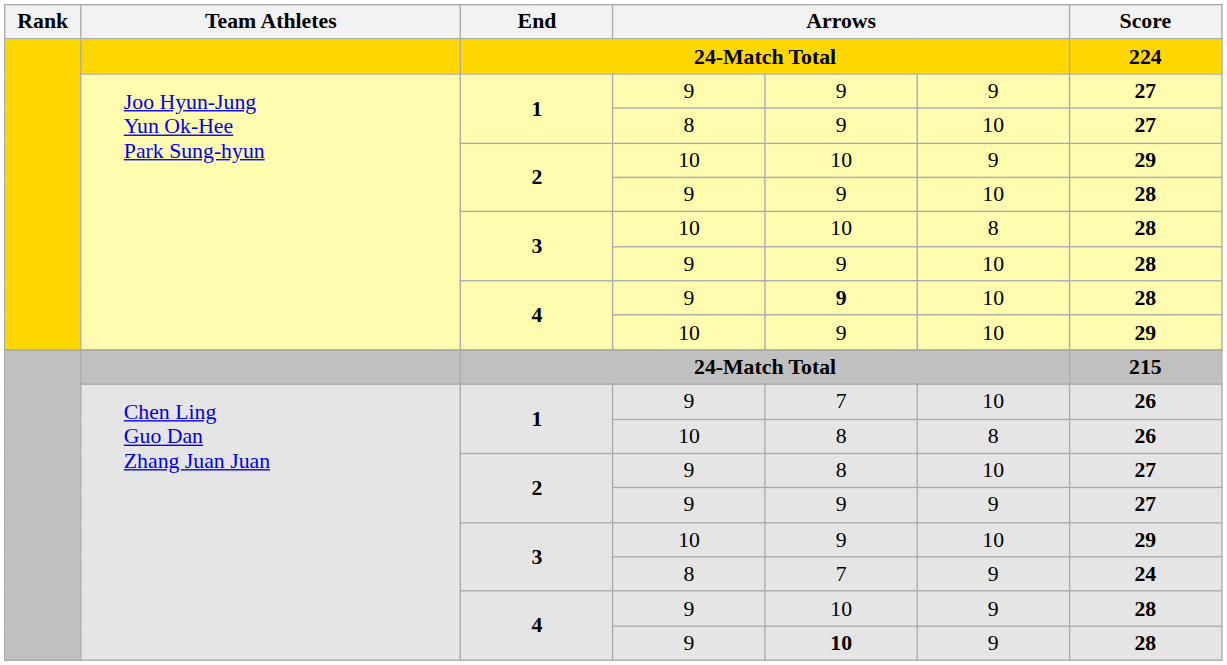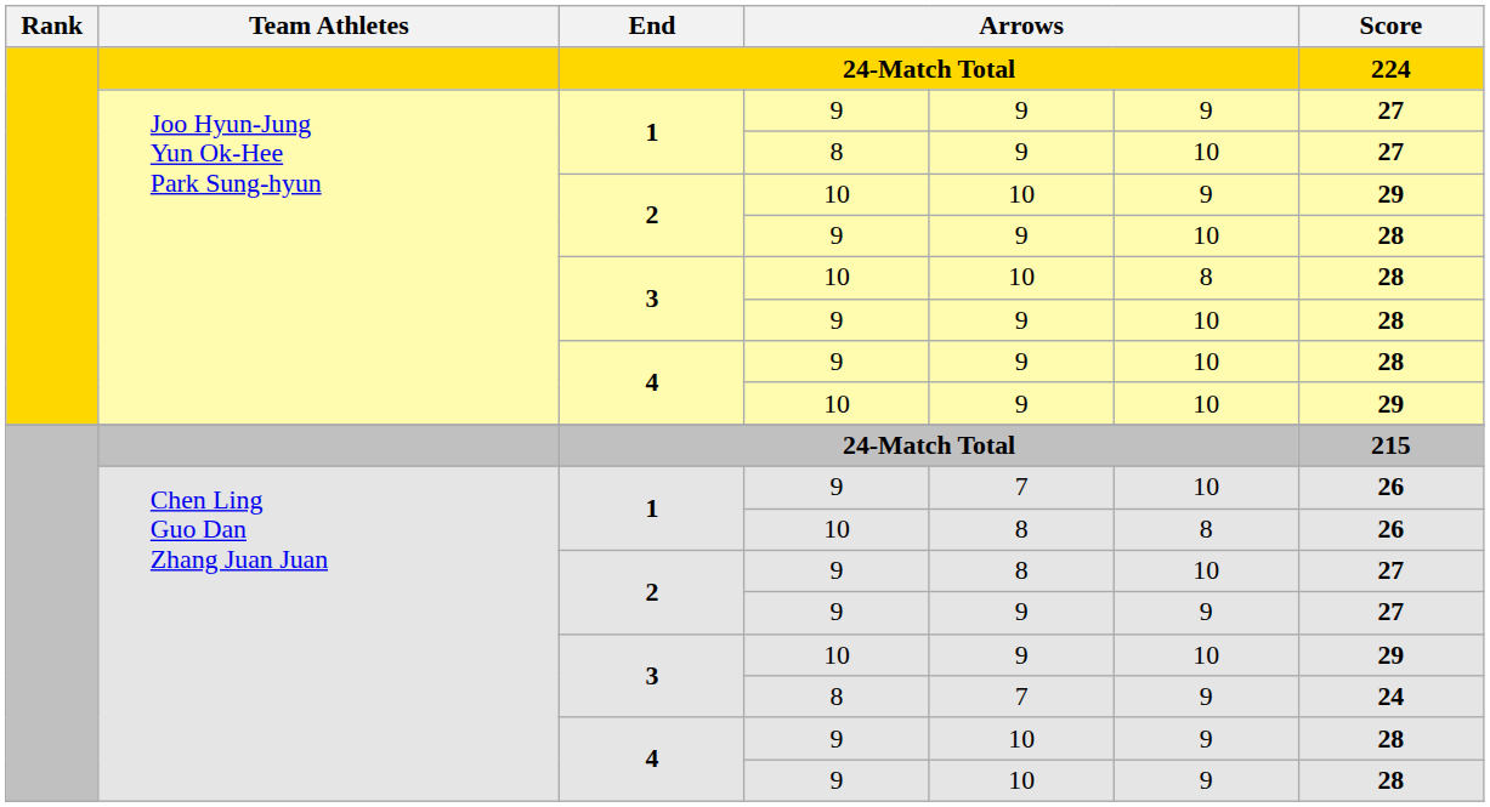row 9 | column 5: bold -> normal
row 19 | column 5: bold -> normal
